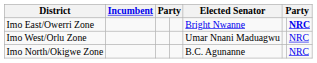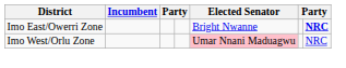Imo West/Orlu Zone | Elected Senator: no background -> pink background
- row: Imo North/Okigwe Zone | B.C. Agunanne | NRC
